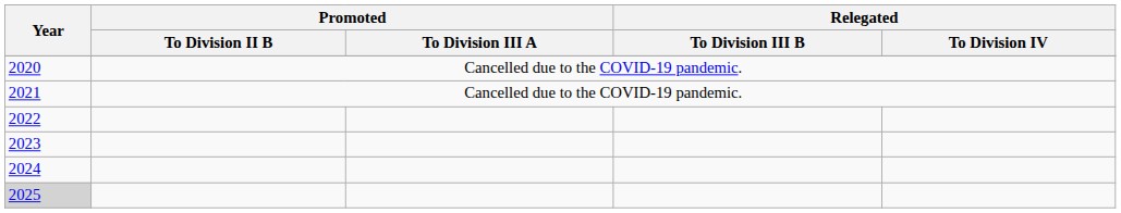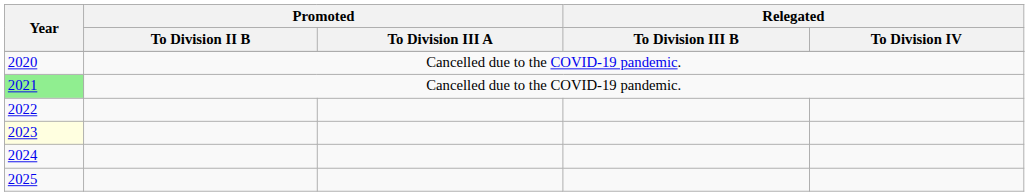2021 | Year: no background -> lightgreen background
2023 | Year: no background -> lightyellow background
2025 | Year: lightgrey background -> no background
